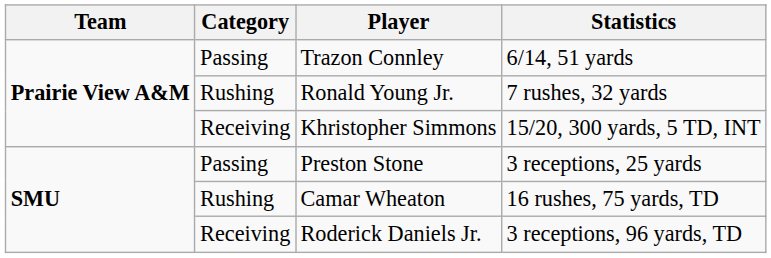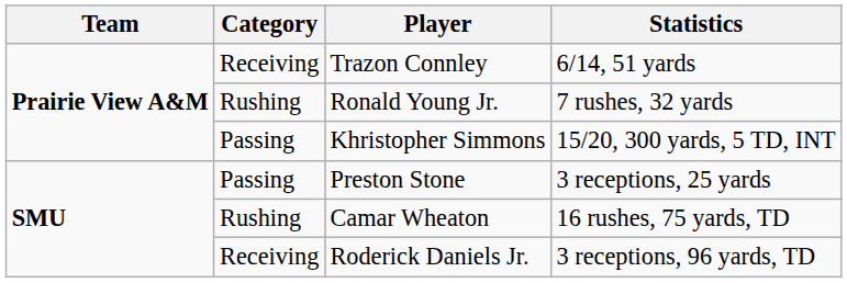Trazon Connley | Category: Passing -> Receiving
Khristopher Simmons | Category: Receiving -> Passing
